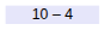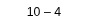row 1 | column 1: lavender background -> no background
